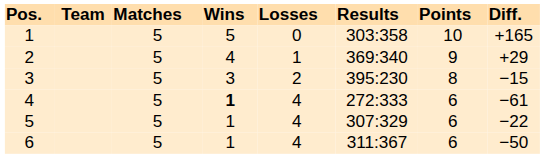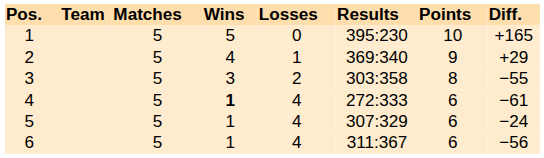row 2 | Results: 303:358 -> 395:230
row 4 | Results: 395:230 -> 303:358
row 4 | Diff.: −15 -> −55
row 6 | Diff.: −22 -> −24
row 7 | Diff.: −50 -> −56
